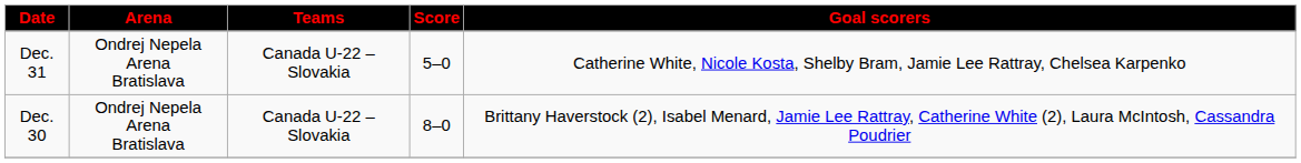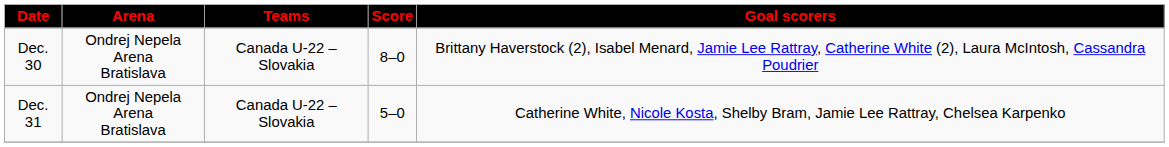rows swapped: Dec. 30 <-> Dec. 31
